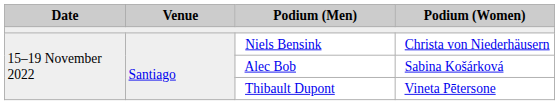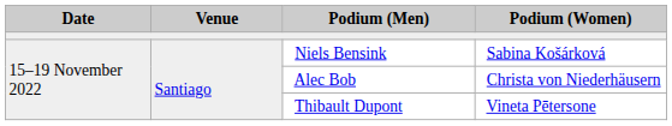Niels Bensink | Podium (Women): Christa von Niederhäusern -> Sabina Košárková
Alec Bob | Podium (Women): Sabina Košárková -> Christa von Niederhäusern
